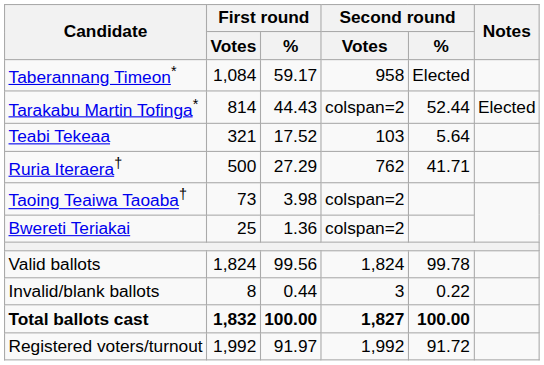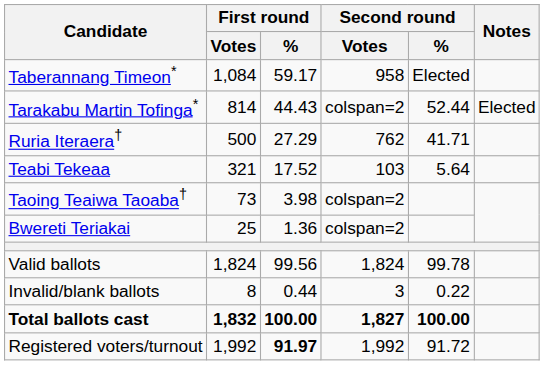rows swapped: Ruria Iteraera† <-> Teabi Tekeaa
Registered voters/turnout | First round / %: normal -> bold
